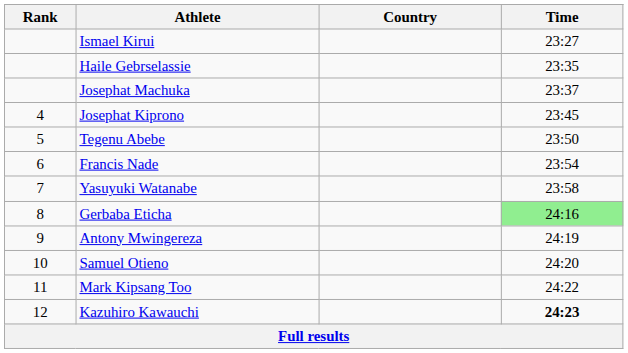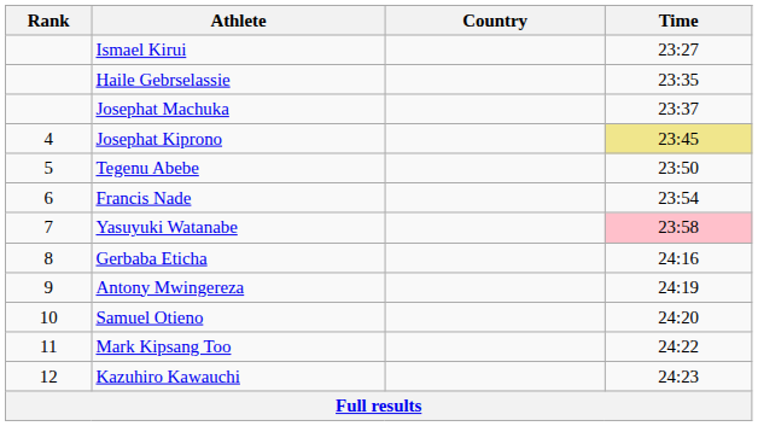Josephat Kiprono | Time: no background -> khaki background
Yasuyuki Watanabe | Time: no background -> pink background
Gerbaba Eticha | Time: lightgreen background -> no background
Kazuhiro Kawauchi | Time: bold -> normal
